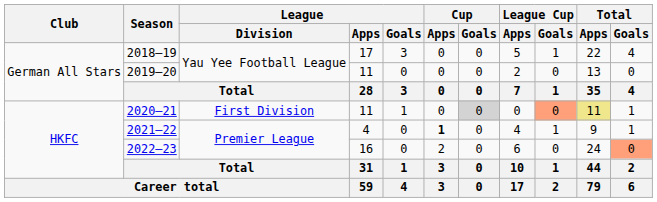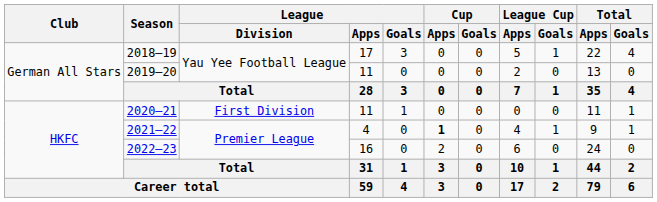2020–21 | Cup / Goals: lightgrey background -> no background
2020–21 | League Cup / Goals: lightsalmon background -> no background
2020–21 | Total / Apps: khaki background -> no background
2022–23 | Total / Goals: lightsalmon background -> no background
